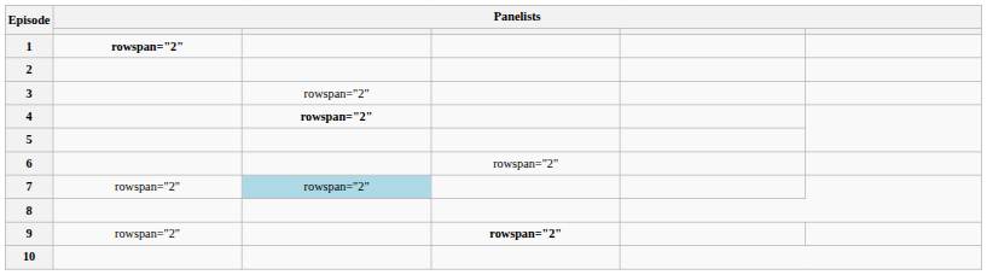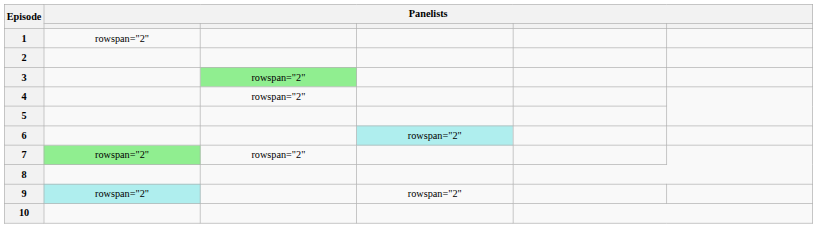1 | column 2: bold -> normal
3 | column 3: no background -> lightgreen background
4 | column 3: bold -> normal
6 | column 4: no background -> paleturquoise background
7 | column 2: no background -> lightgreen background
7 | column 3: lightblue background -> no background
9 | column 2: no background -> paleturquoise background
9 | column 4: bold -> normal
